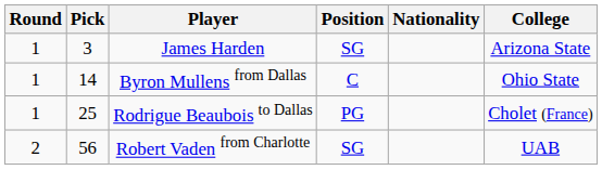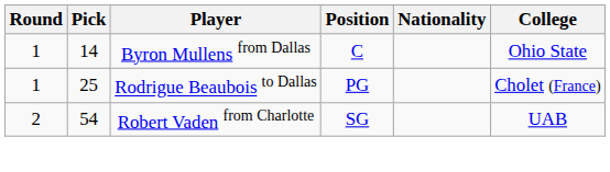- row: 1 | 3 | James Harden | SG | Arizona State
Robert Vaden from Charlotte | Pick: 56 -> 54
